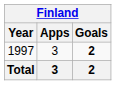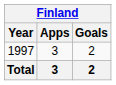1997 | Goals: bold -> normal
